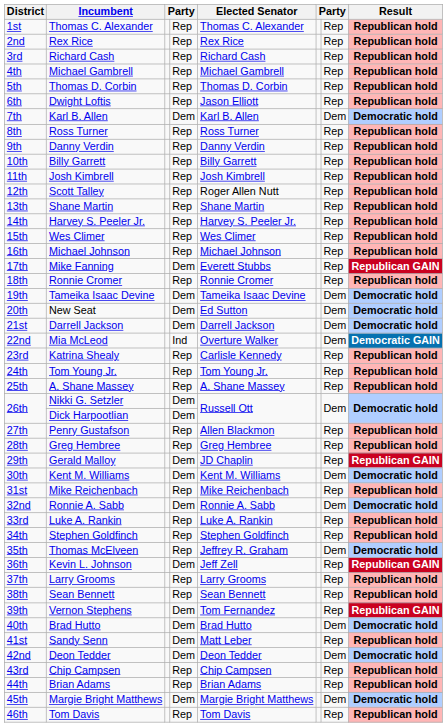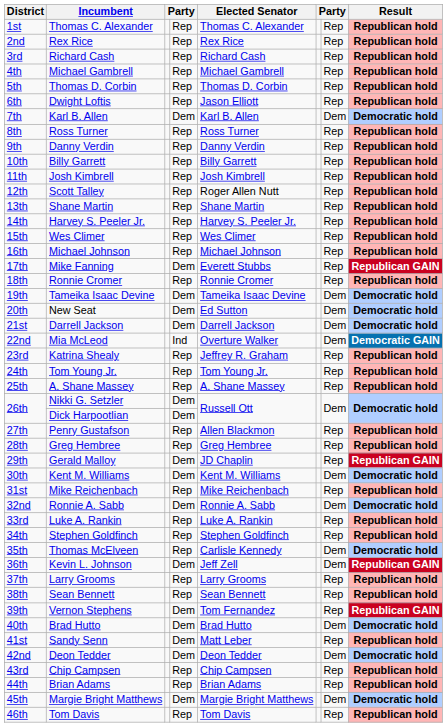Katrina Shealy | Elected Senator: Carlisle Kennedy -> Jeffrey R. Graham
Thomas McElveen | Elected Senator: Jeffrey R. Graham -> Carlisle Kennedy
Kevin L. Johnson | column 7: Rep -> Dem
